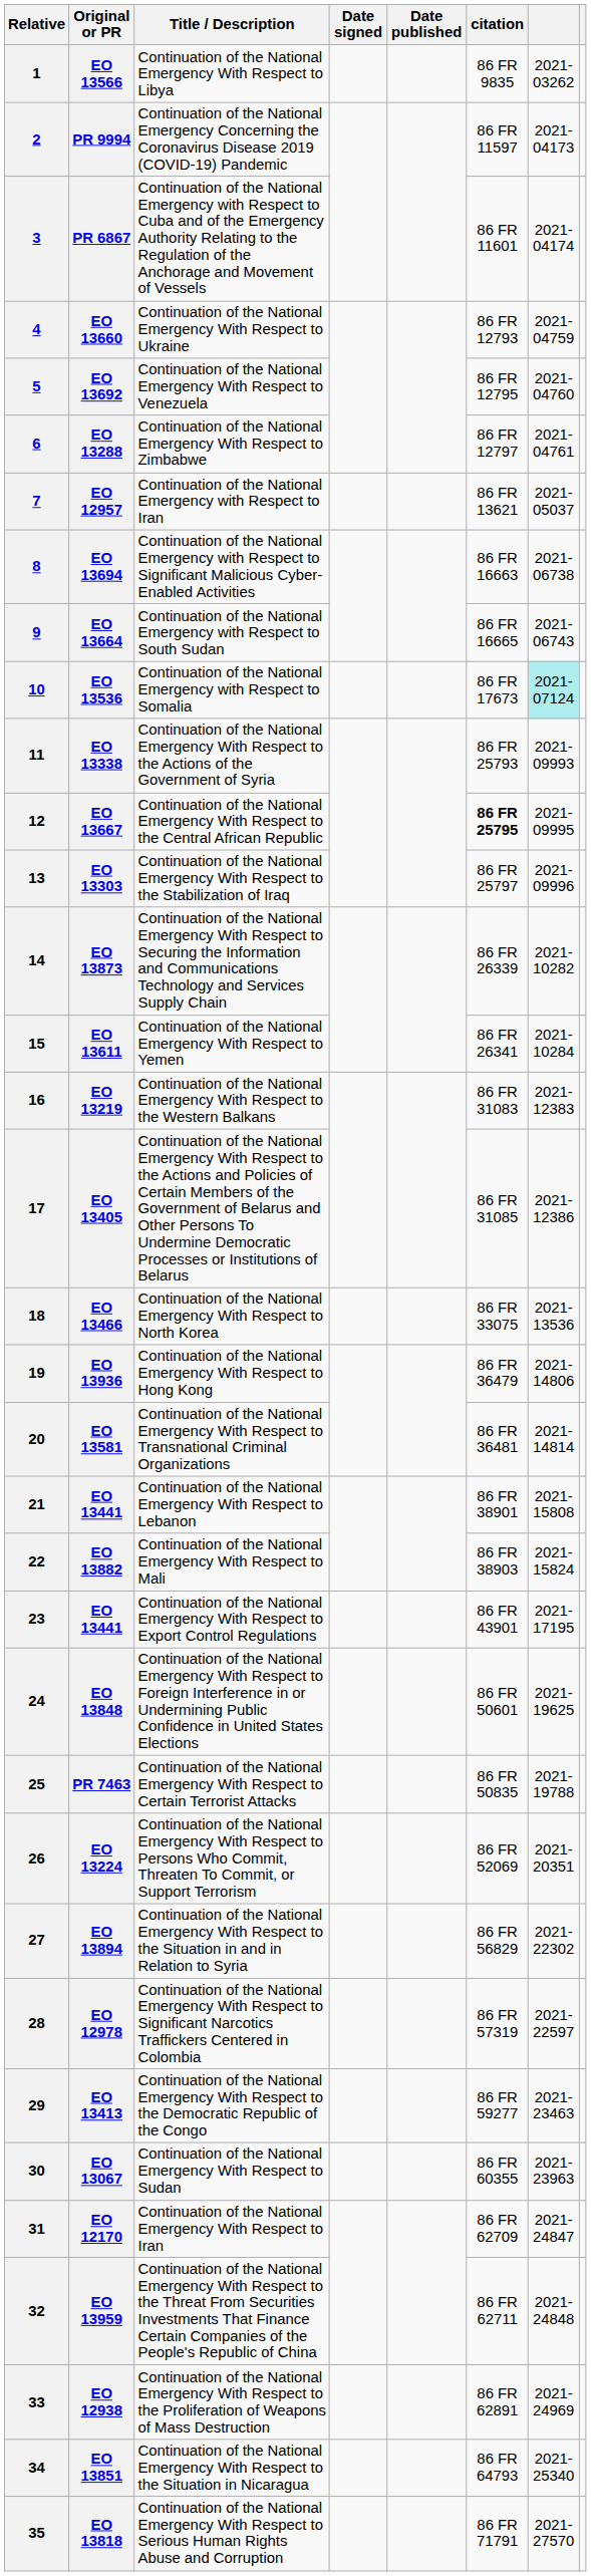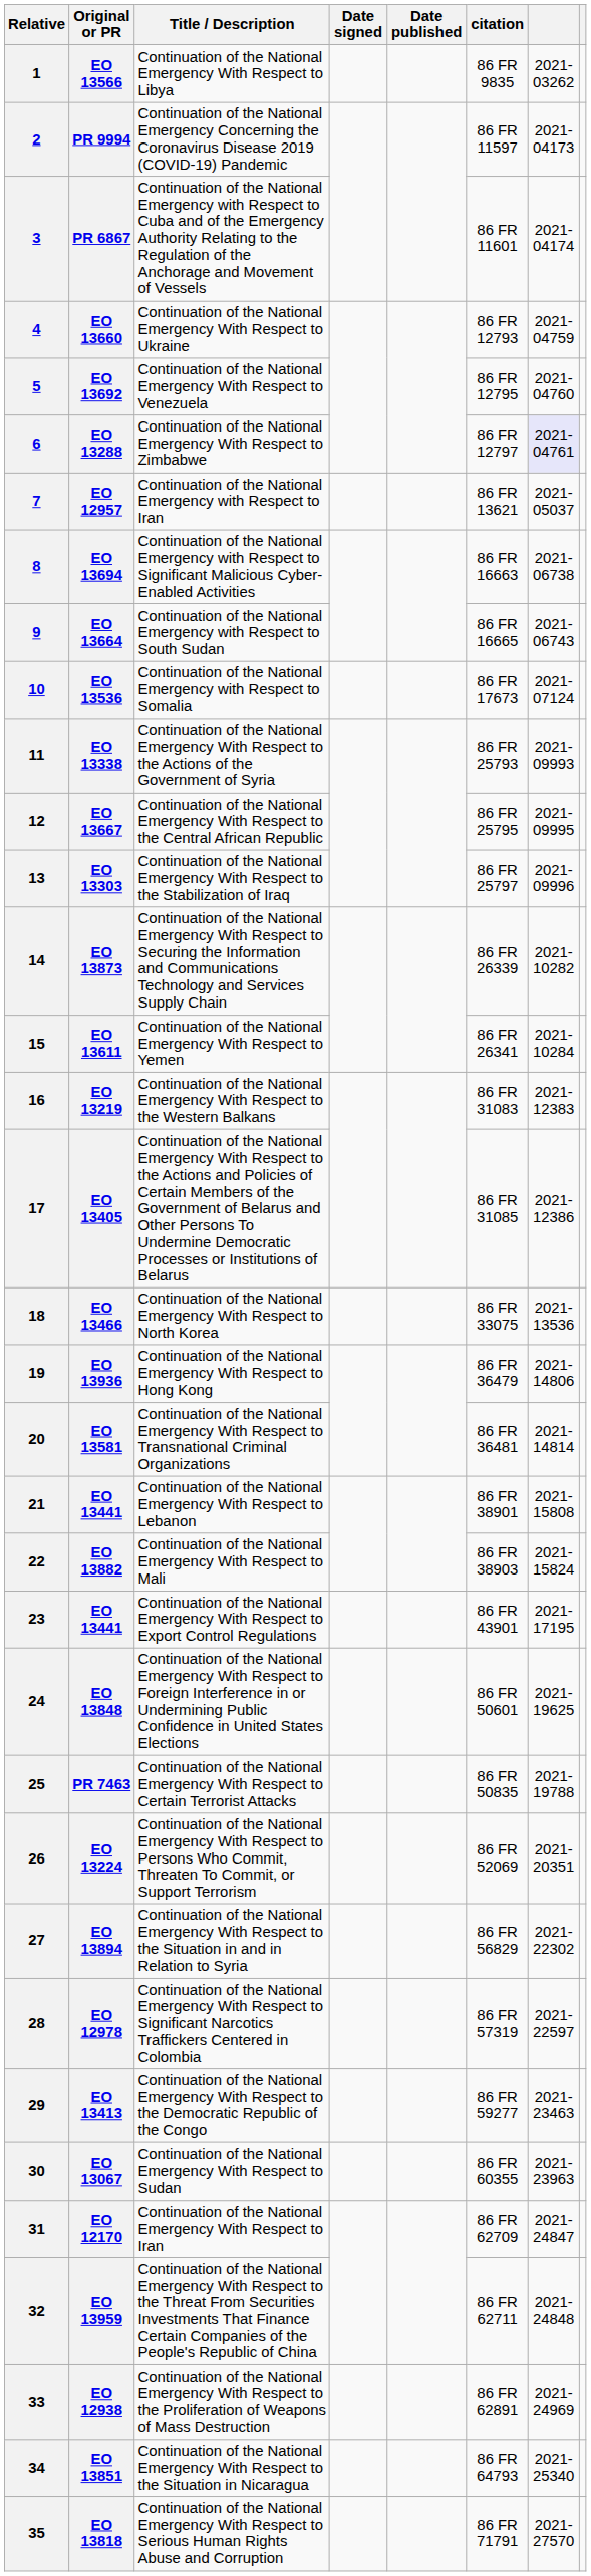EO 13288 | column 7: no background -> lavender background
EO 13536 | column 7: paleturquoise background -> no background
EO 13667 | citation: bold -> normal
